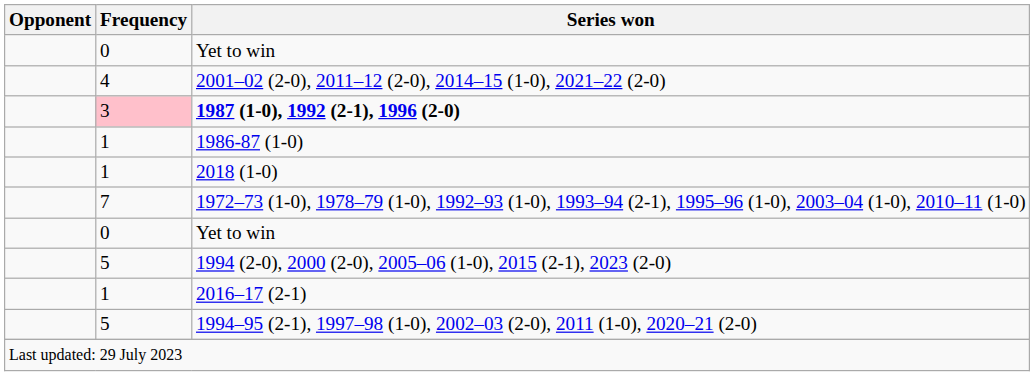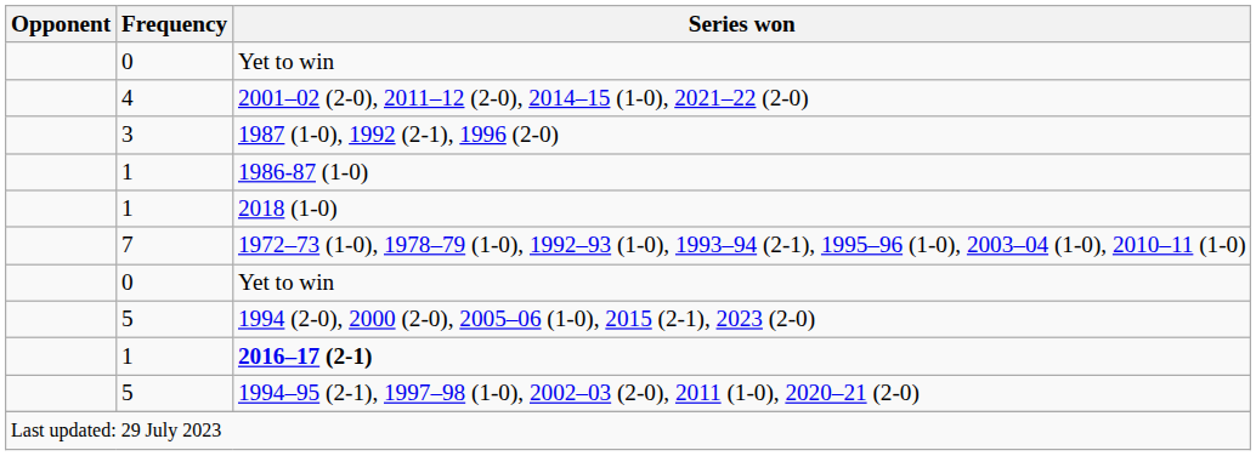1987 (1-0), 1992 (2-1), 1996 (2-0) | Frequency: pink background -> no background
1987 (1-0), 1992 (2-1), 1996 (2-0) | Series won: bold -> normal
2016–17 (2-1) | Series won: normal -> bold
